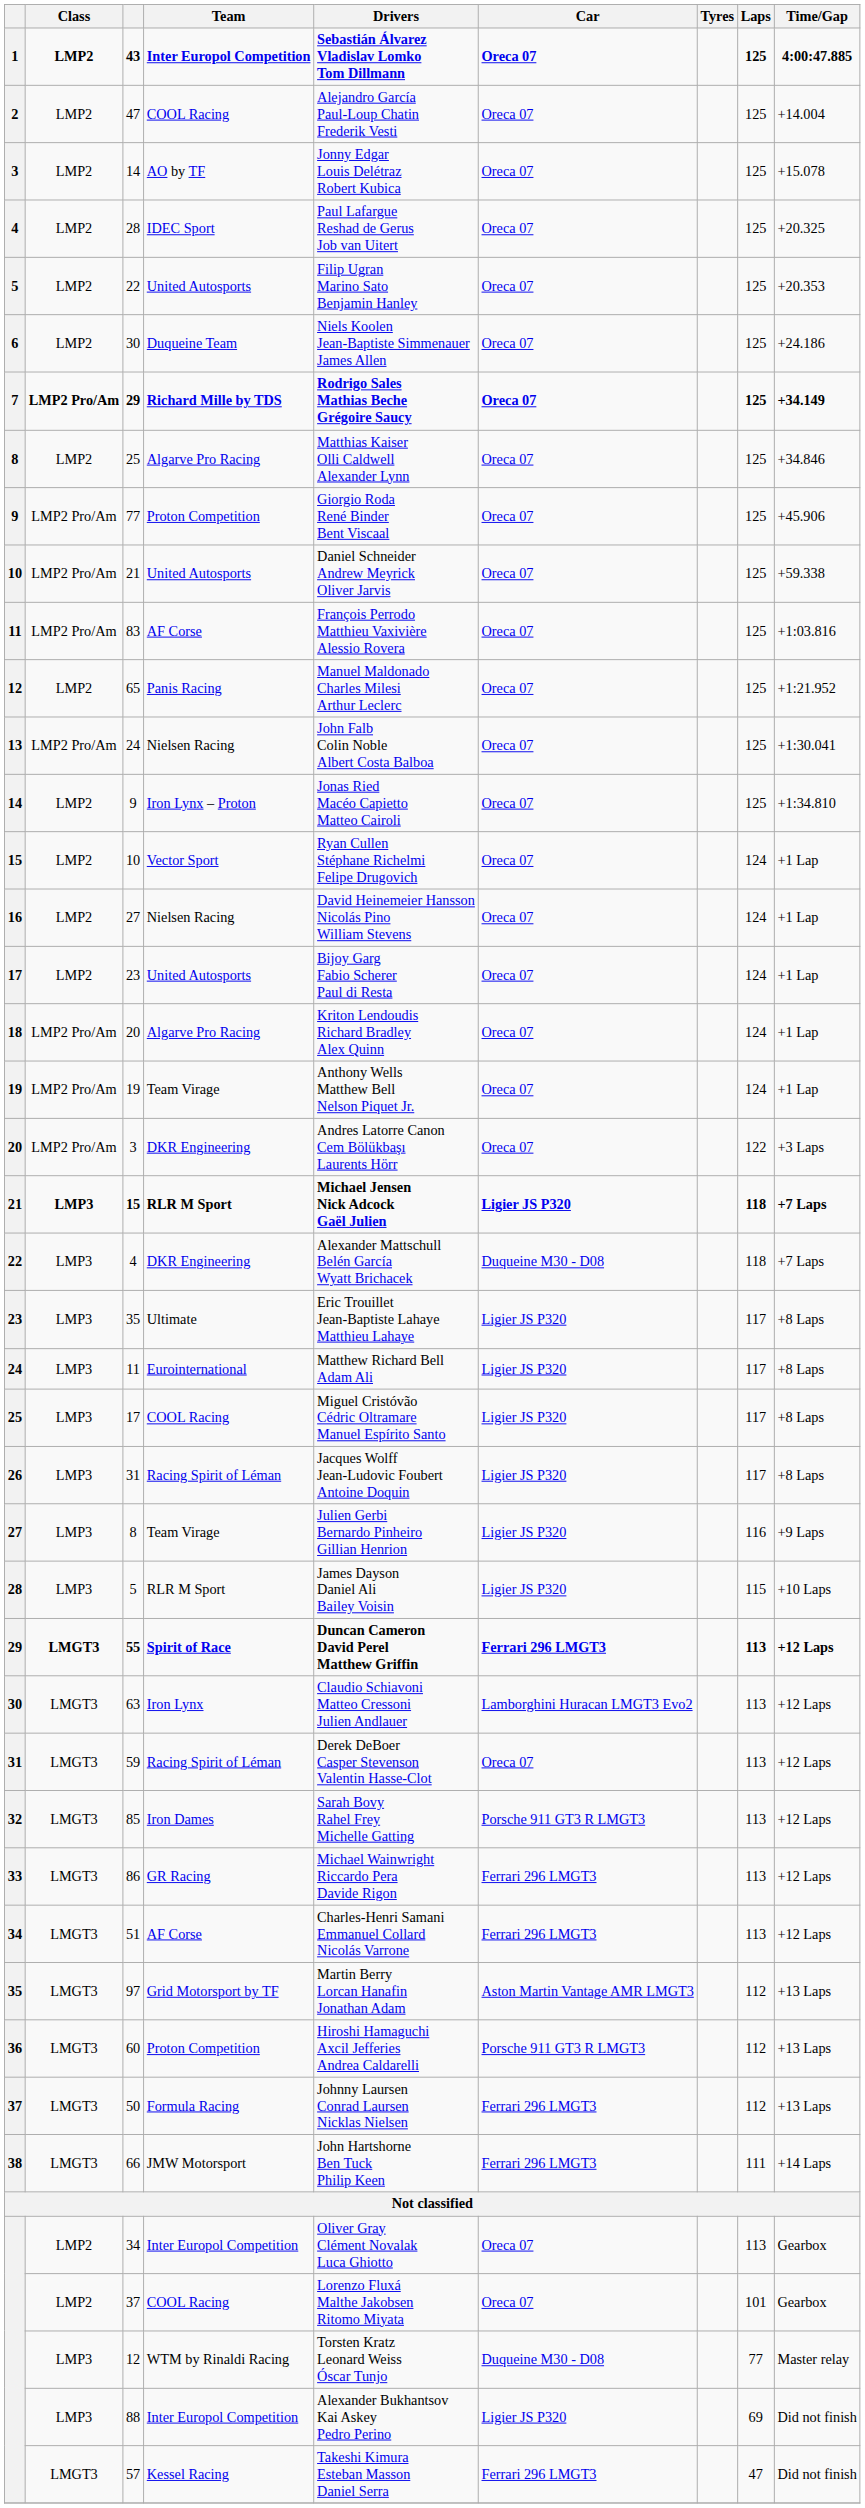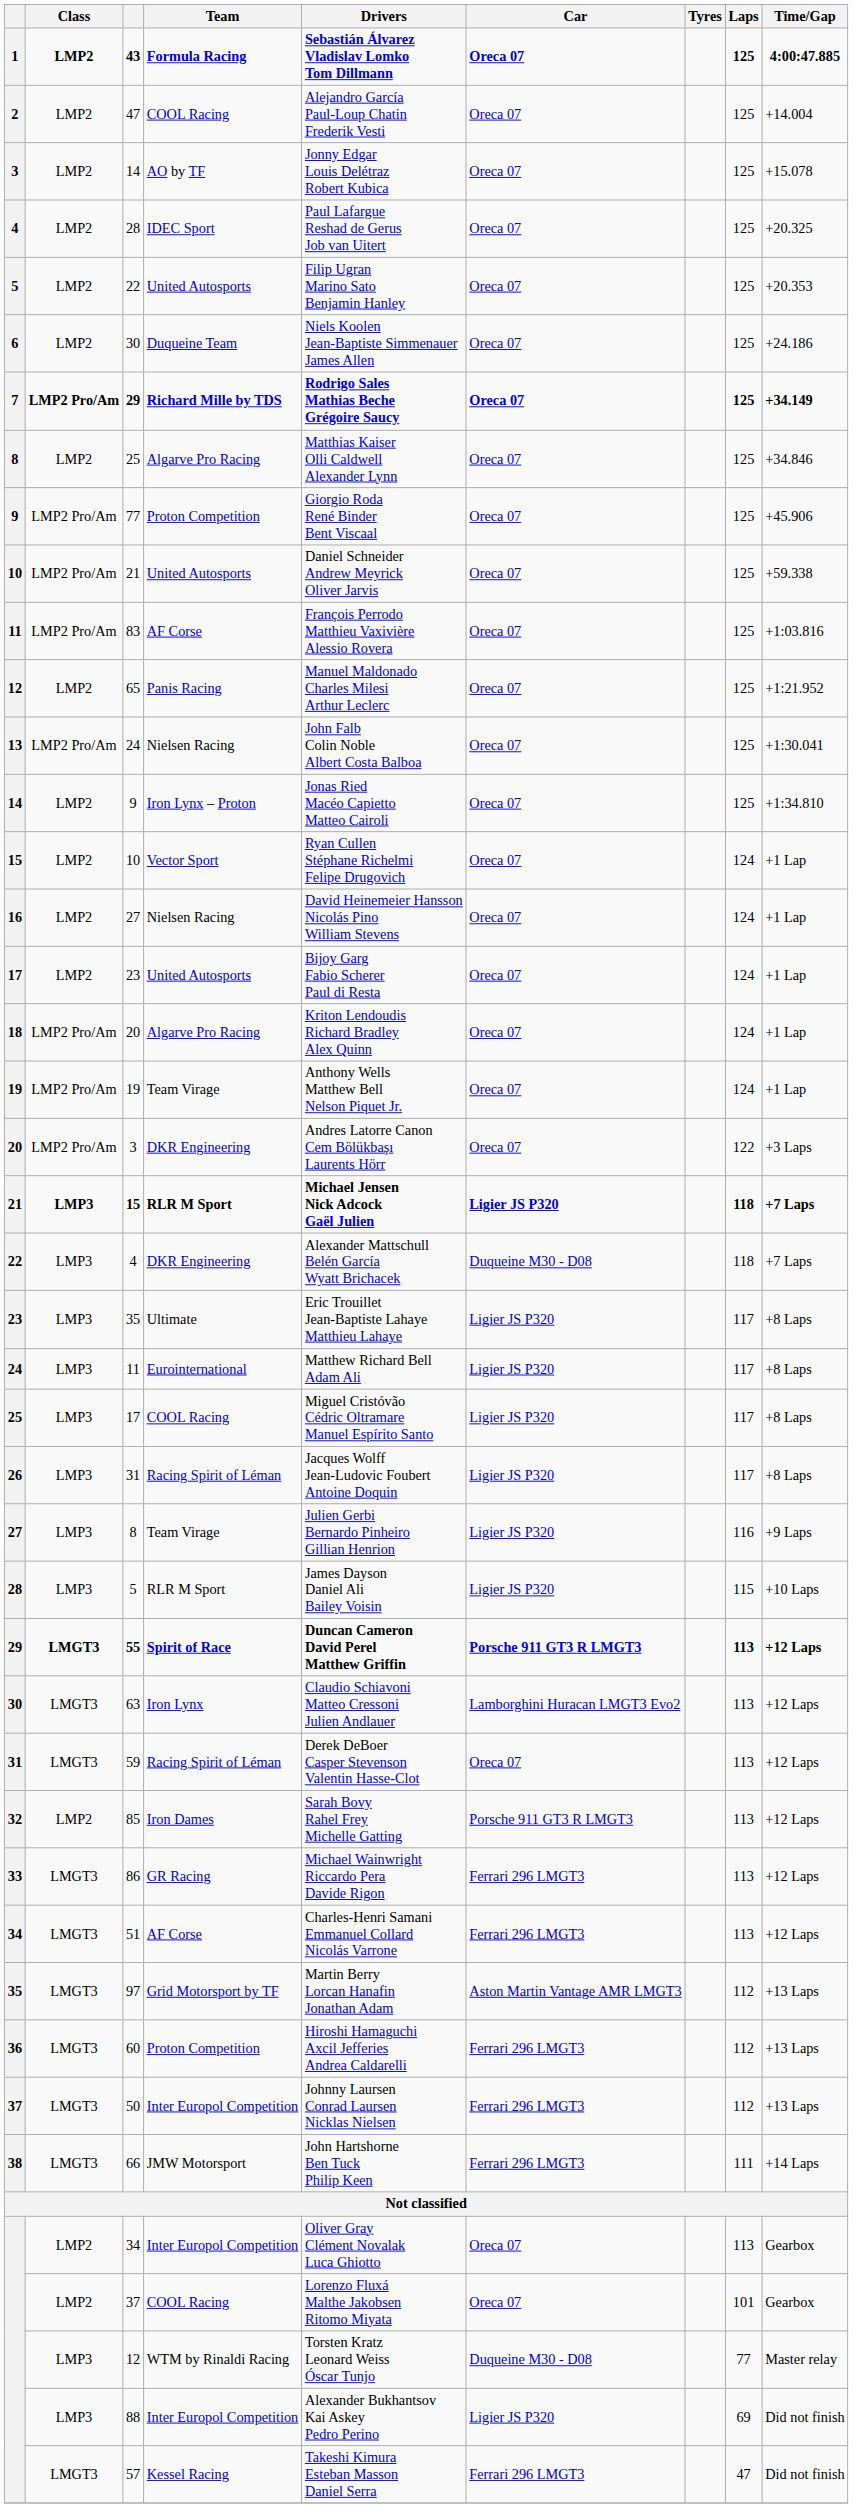43 | Team: Inter Europol Competition -> Formula Racing
55 | Car: Ferrari 296 LMGT3 -> Porsche 911 GT3 R LMGT3
85 | Class: LMGT3 -> LMP2
60 | Car: Porsche 911 GT3 R LMGT3 -> Ferrari 296 LMGT3
50 | Team: Formula Racing -> Inter Europol Competition
